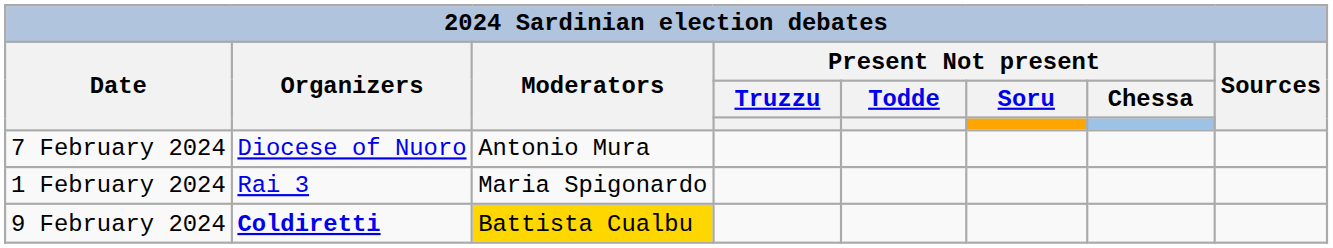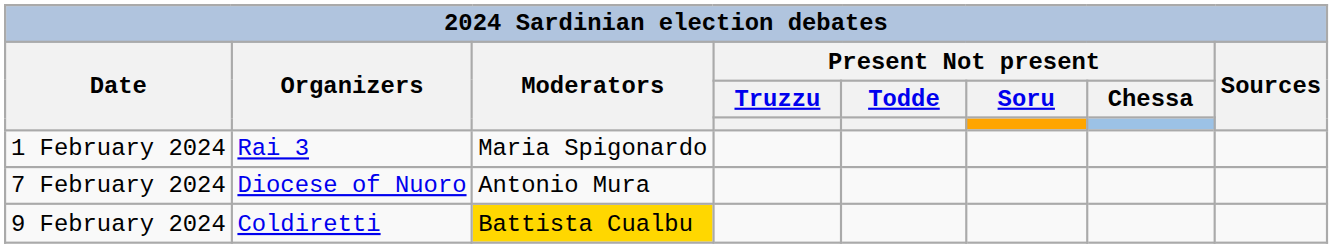rows swapped: 1 February 2024 <-> 7 February 2024
9 February 2024 | Organizers: bold -> normal
